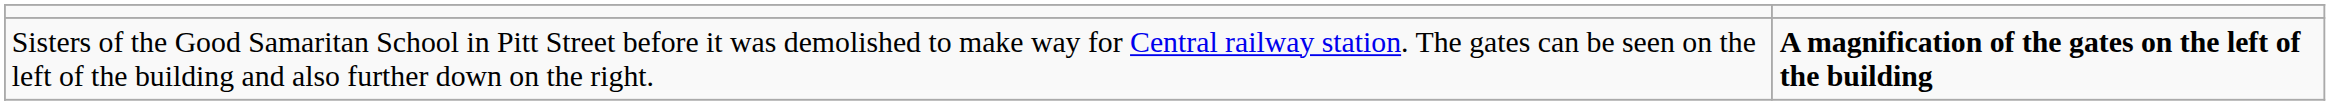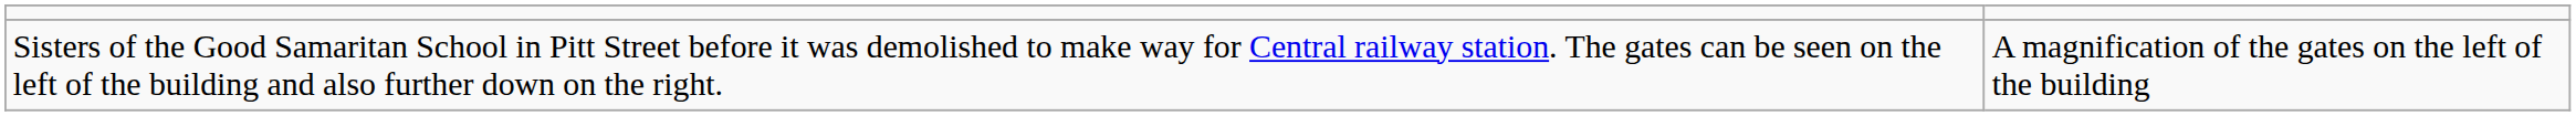row 2 | column 2: bold -> normal
